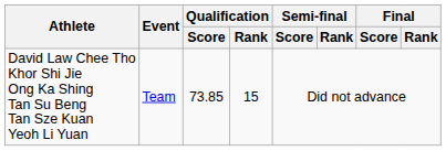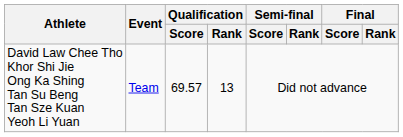row 3 | Qualification / Score: 73.85 -> 69.57
row 3 | Qualification / Rank: 15 -> 13
